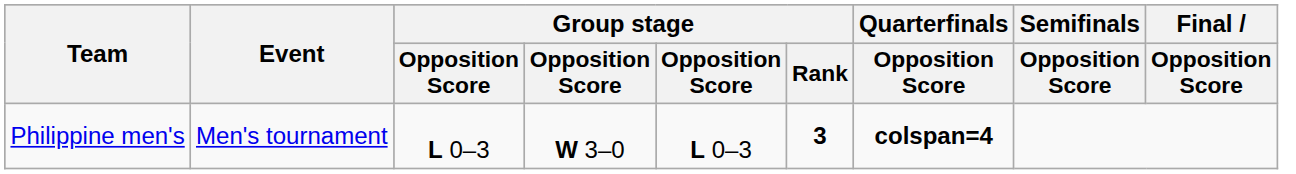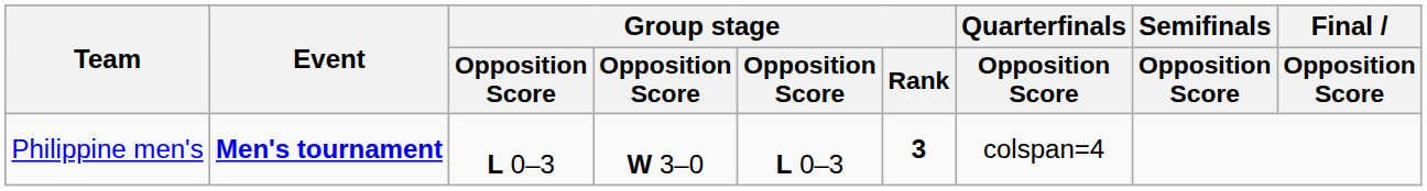Philippine men's | Event: normal -> bold
Philippine men's | Quarterfinals / Opposition Score: bold -> normal
